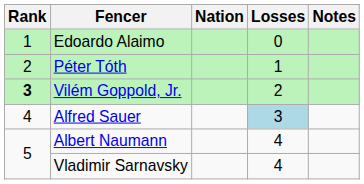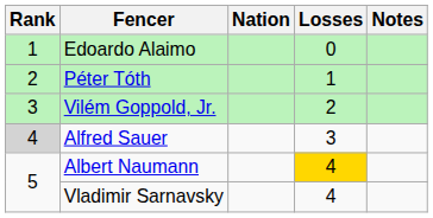Vilém Goppold, Jr. | Rank: bold -> normal
Alfred Sauer | Rank: no background -> lightgrey background
Alfred Sauer | Losses: lightblue background -> no background
Albert Naumann | Losses: no background -> gold background
